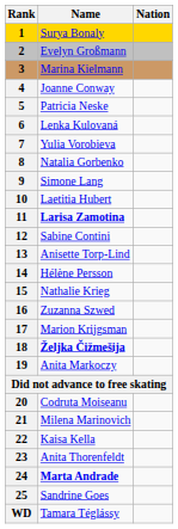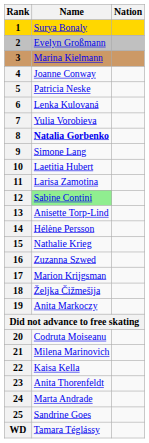Natalia Gorbenko | Name: normal -> bold
Larisa Zamotina | Name: bold -> normal
Sabine Contini | Name: no background -> lightgreen background
Željka Čižmešija | Name: bold -> normal
Marta Andrade | Name: bold -> normal
